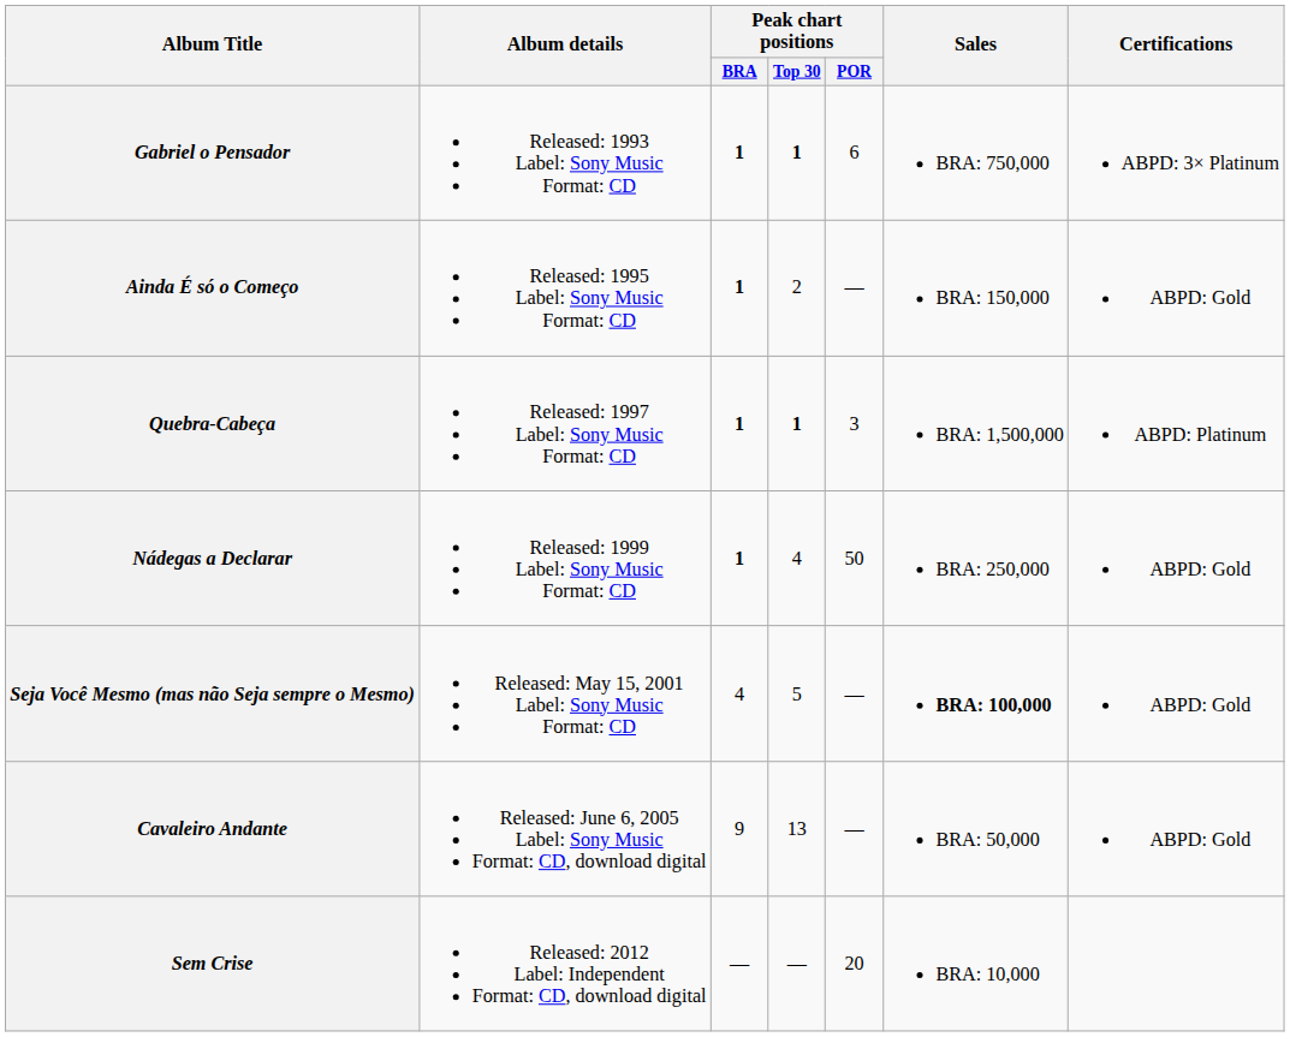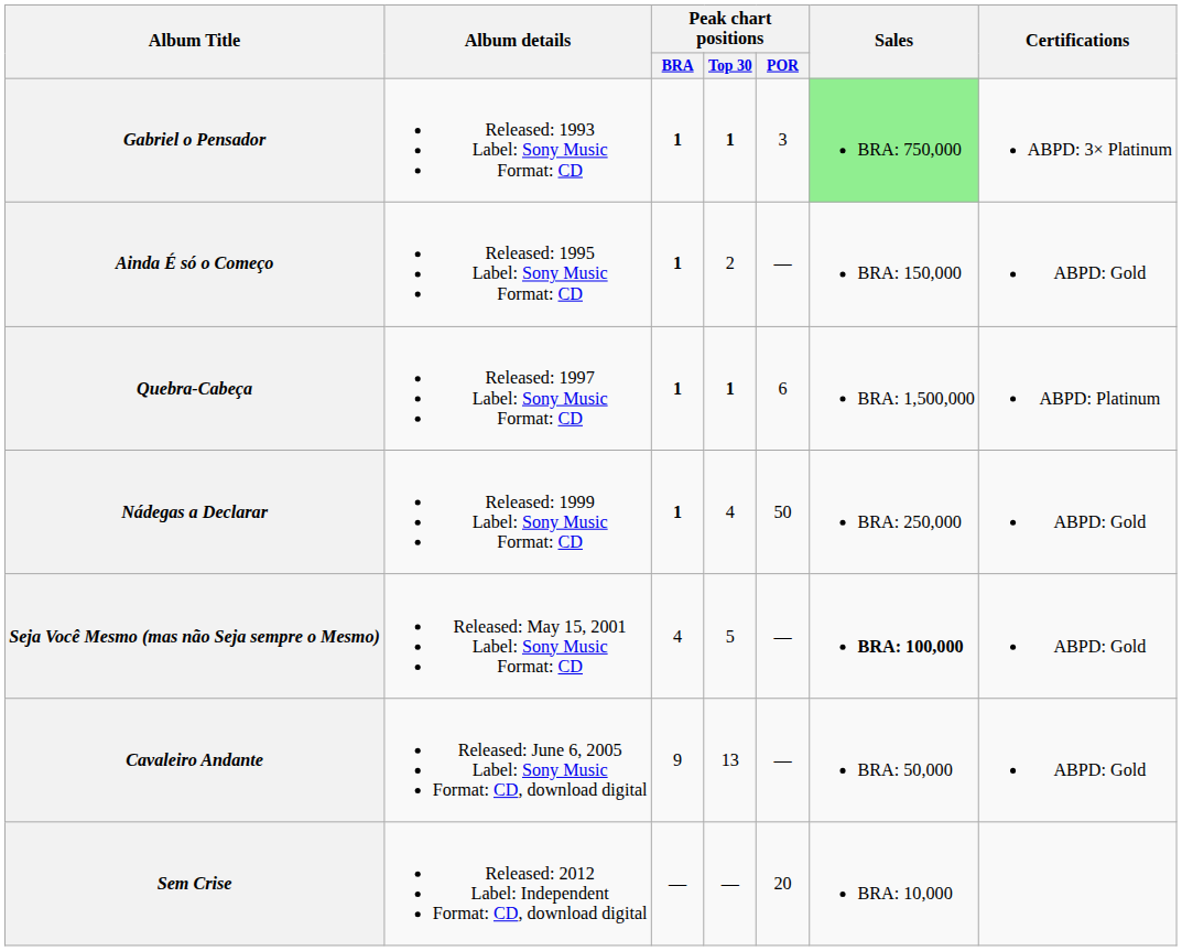Gabriel o Pensador | Peak chart positions / POR: 6 -> 3
Gabriel o Pensador | Sales: no background -> lightgreen background
Quebra-Cabeça | Peak chart positions / POR: 3 -> 6
